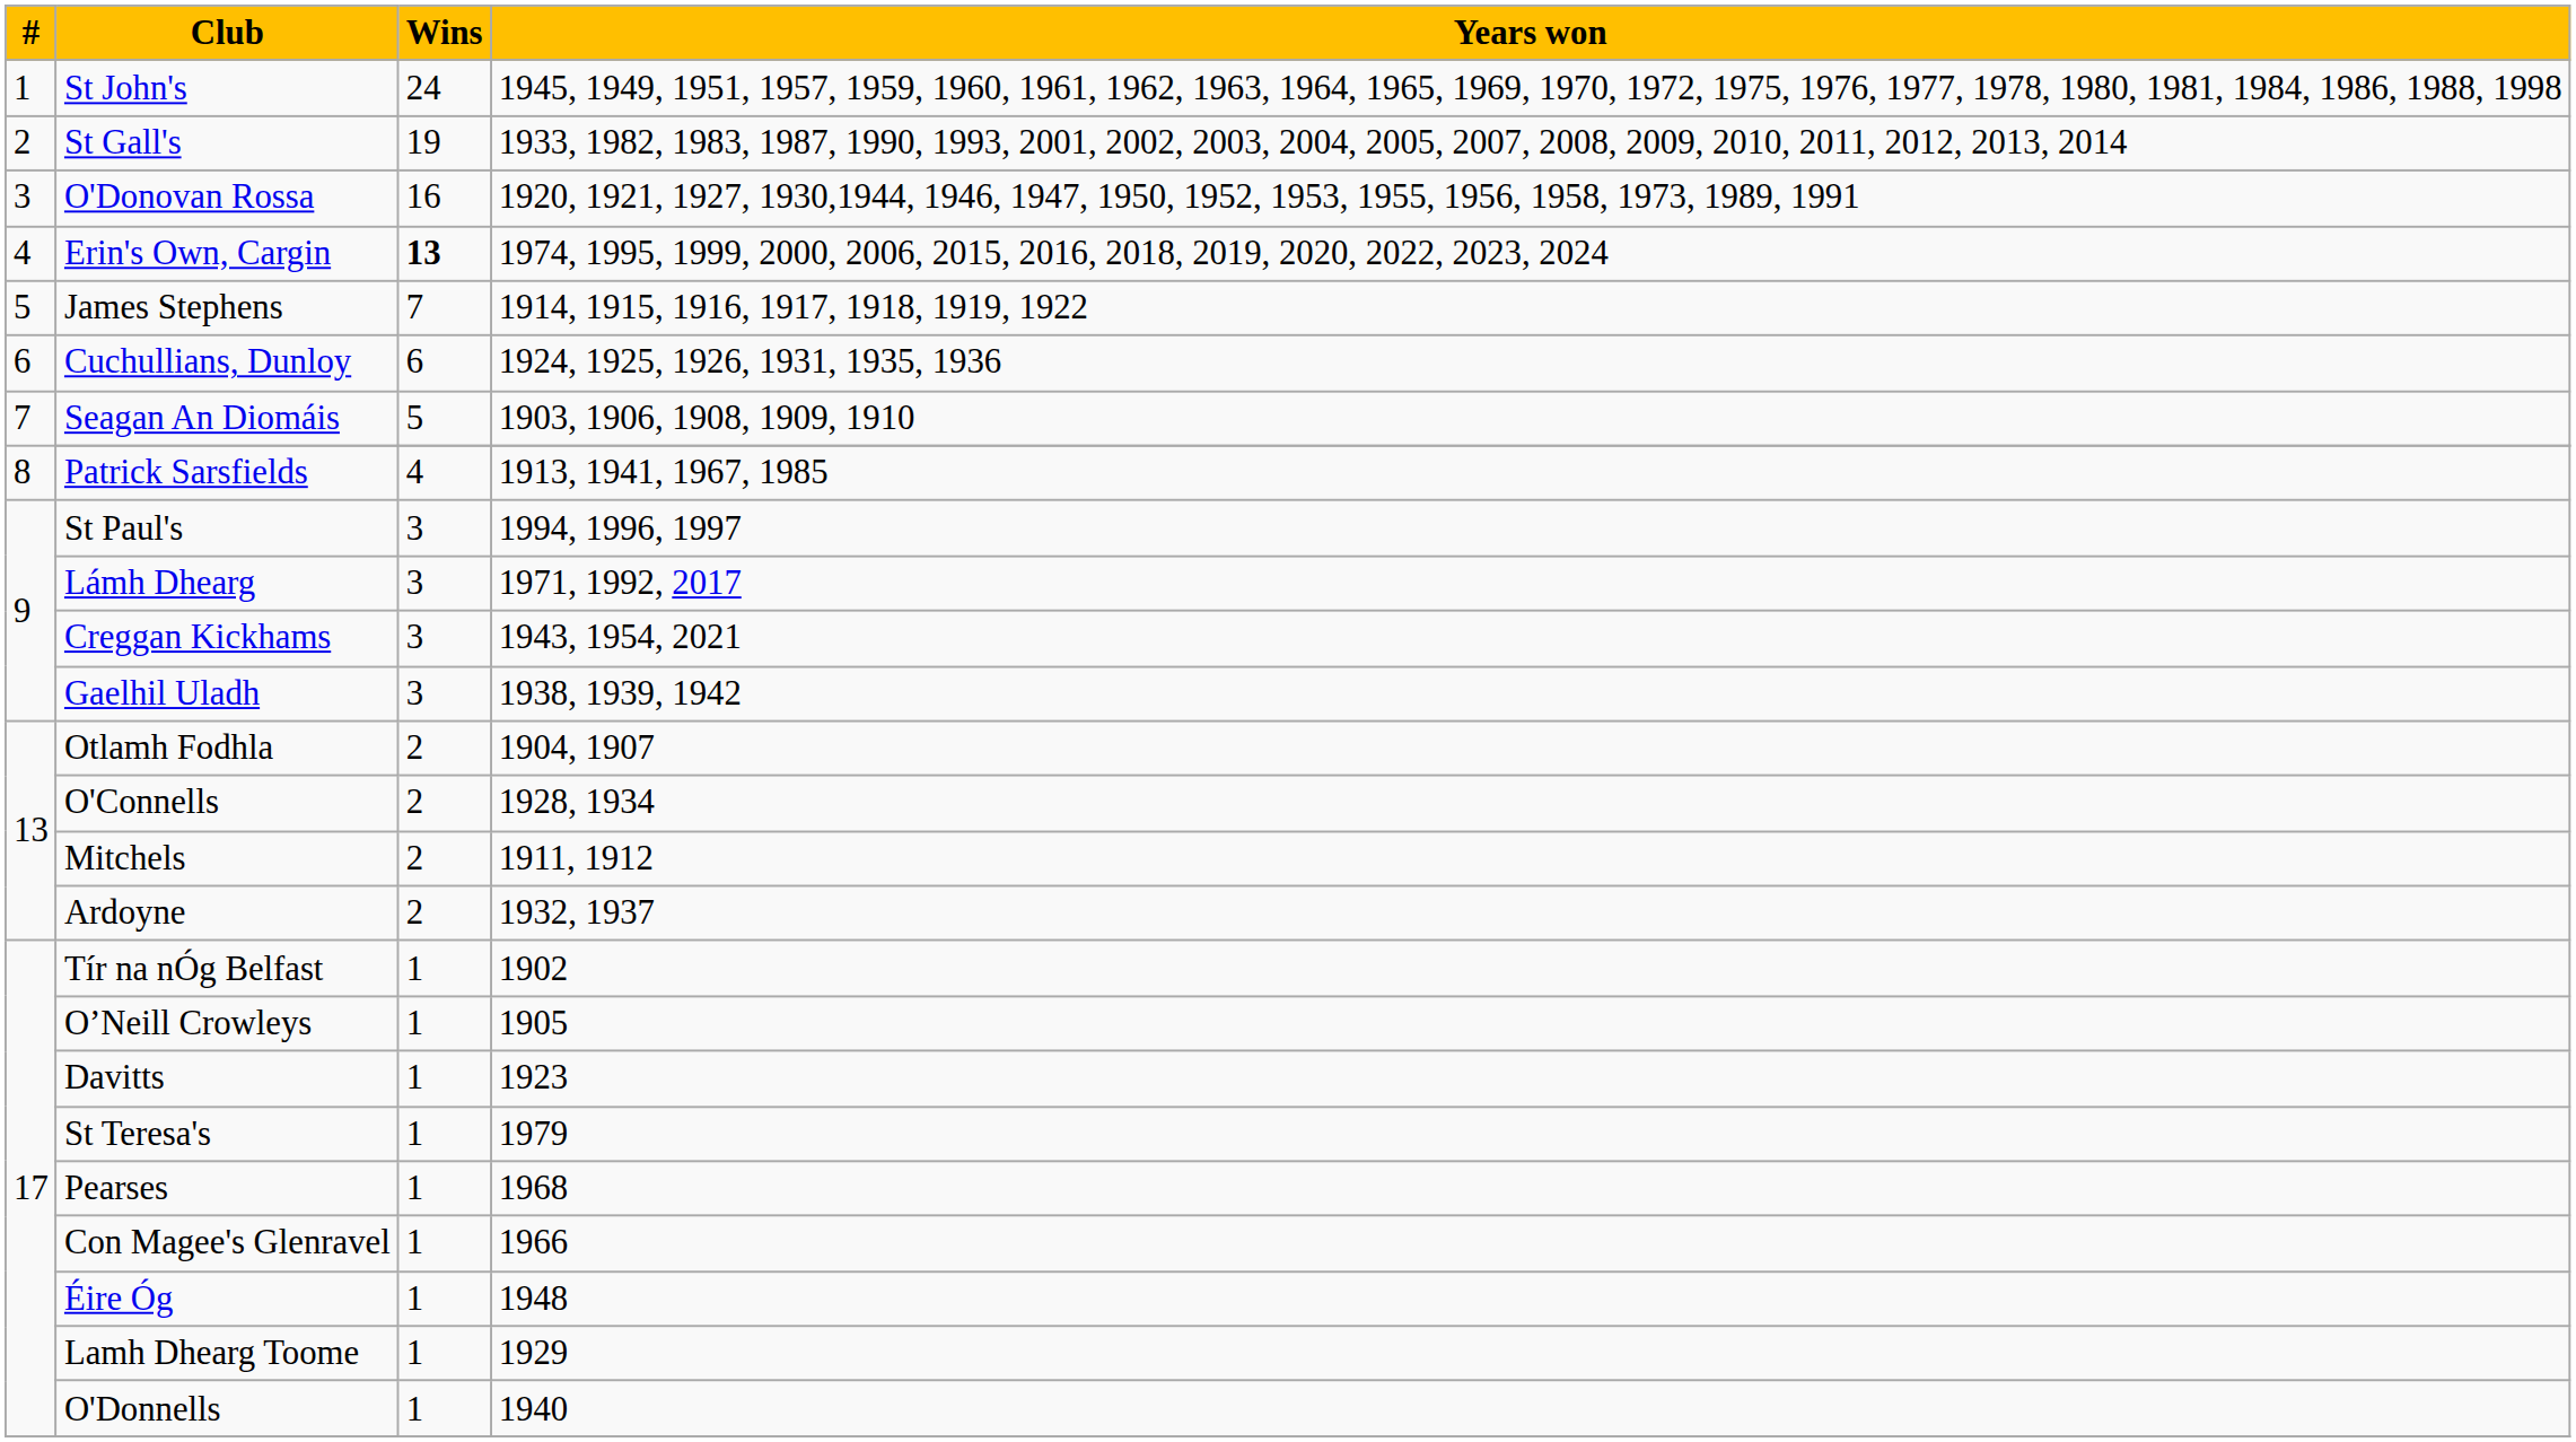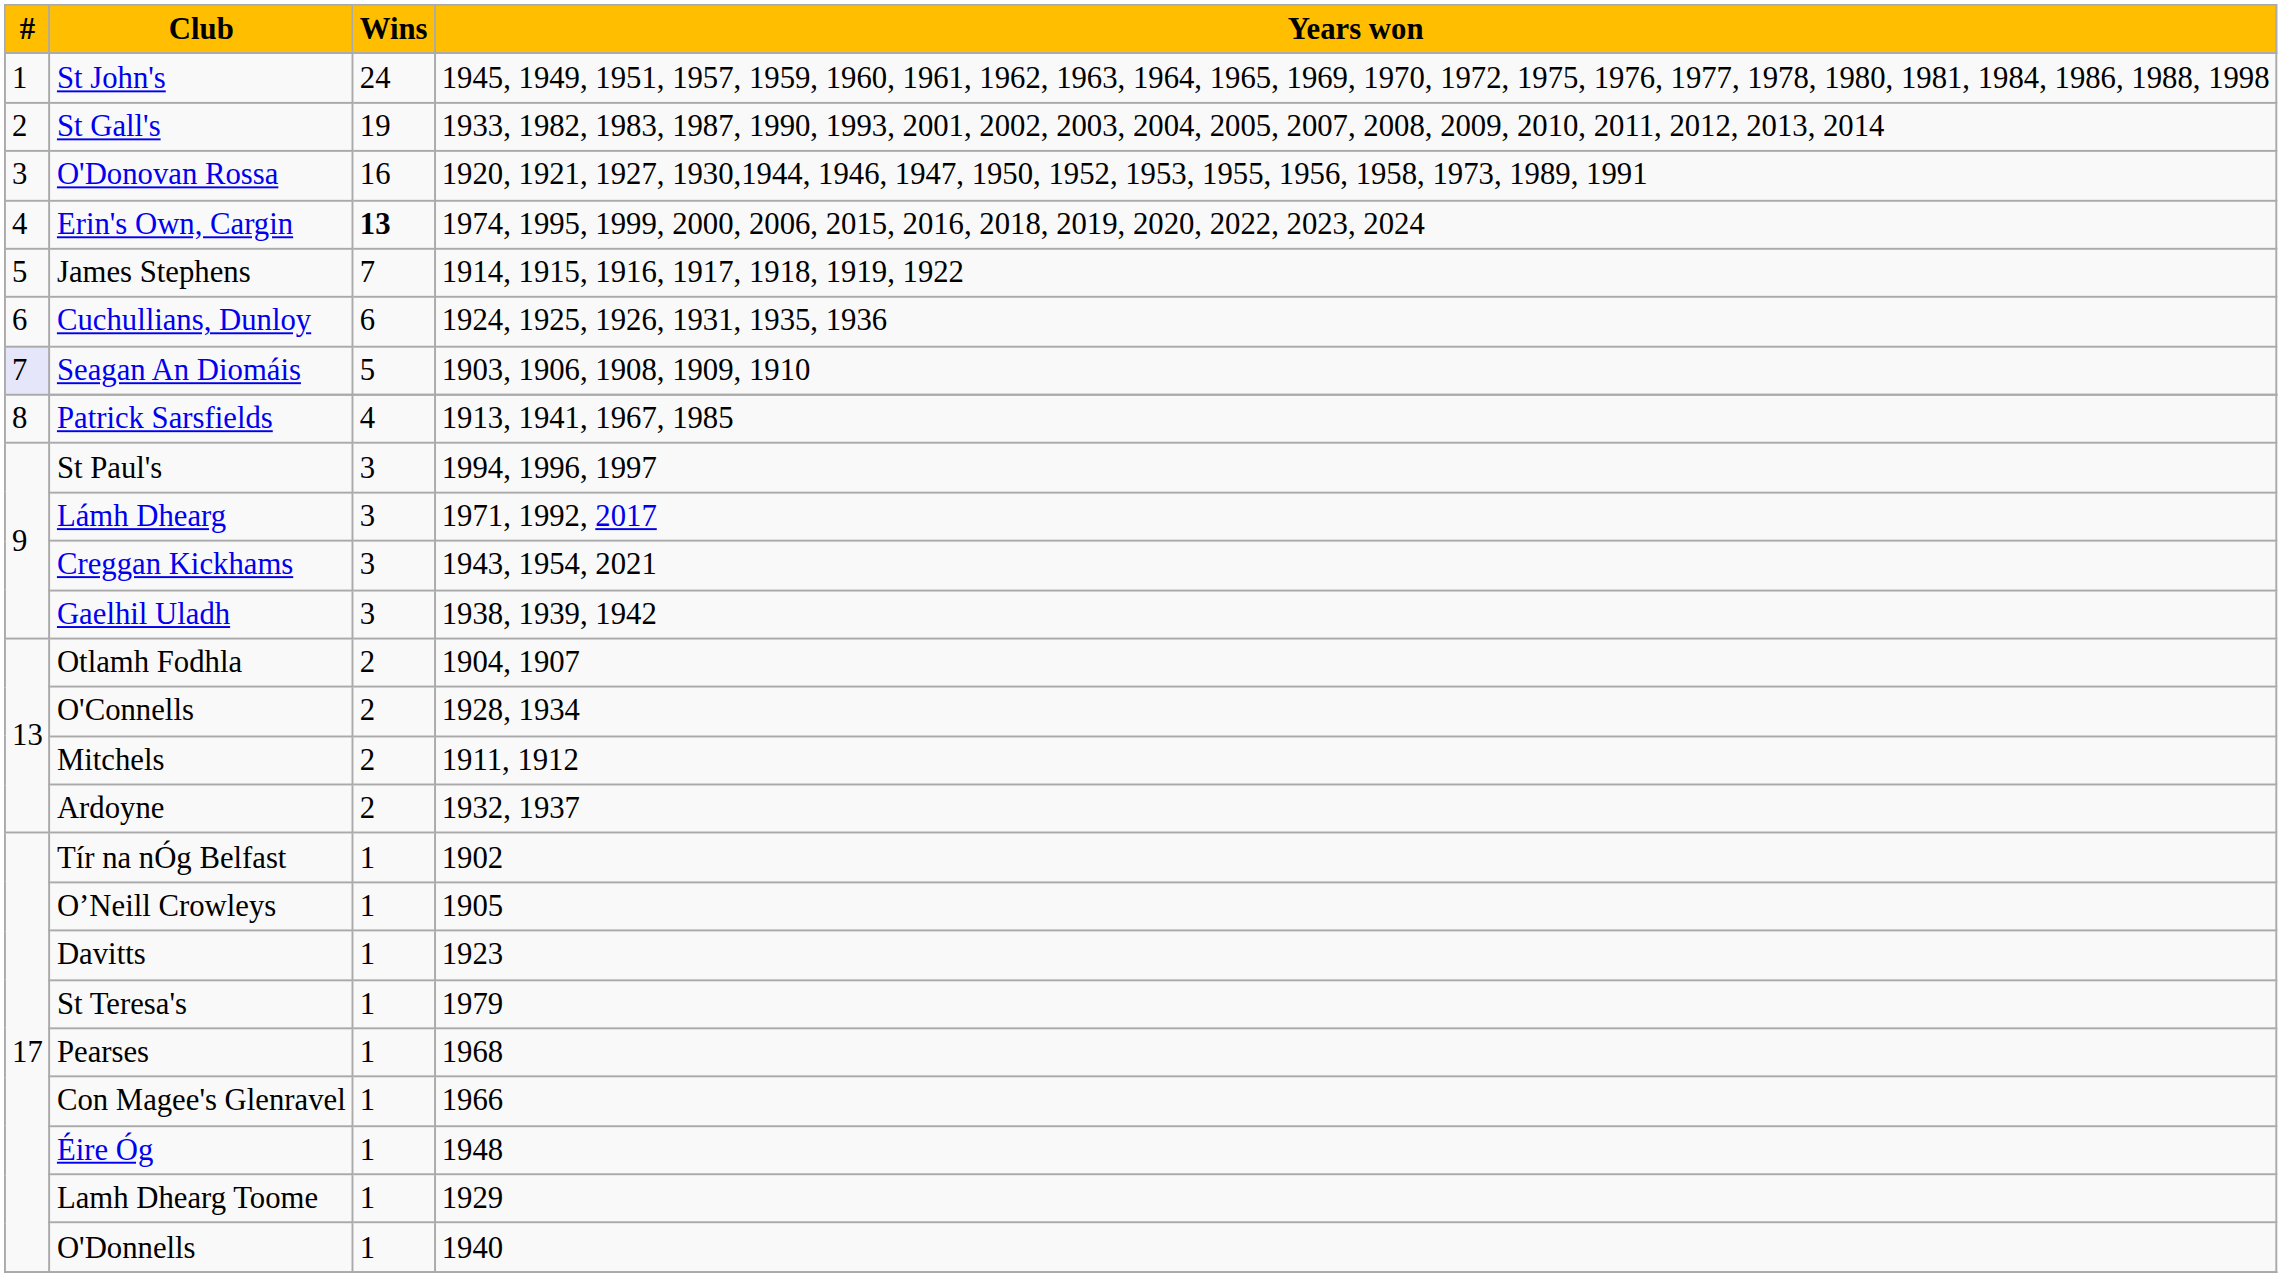Seagan An Diomáis | #: no background -> lavender background
